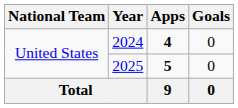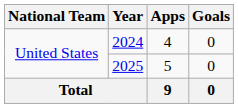2024 | Apps: bold -> normal
2025 | Apps: bold -> normal
